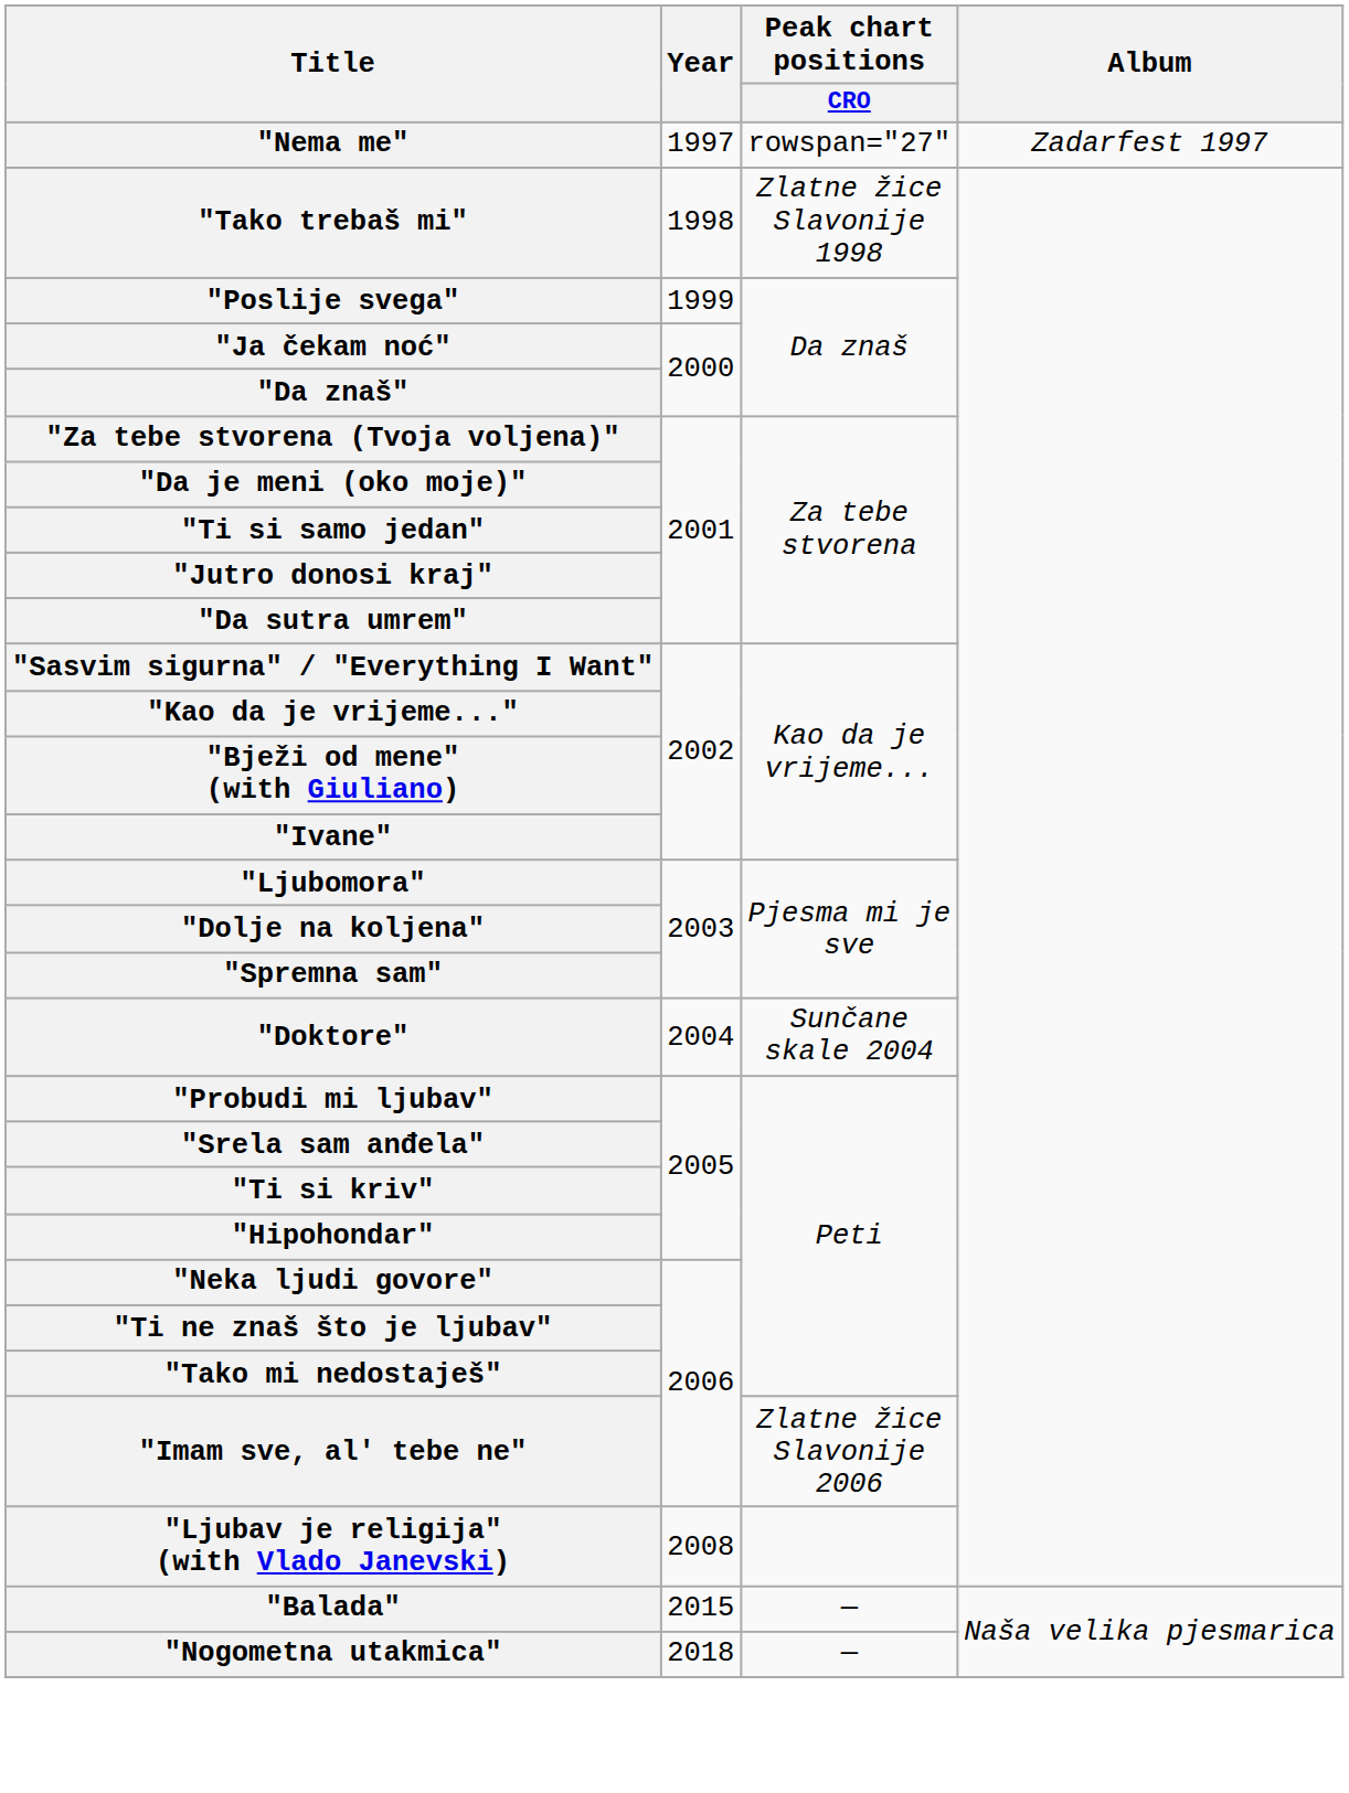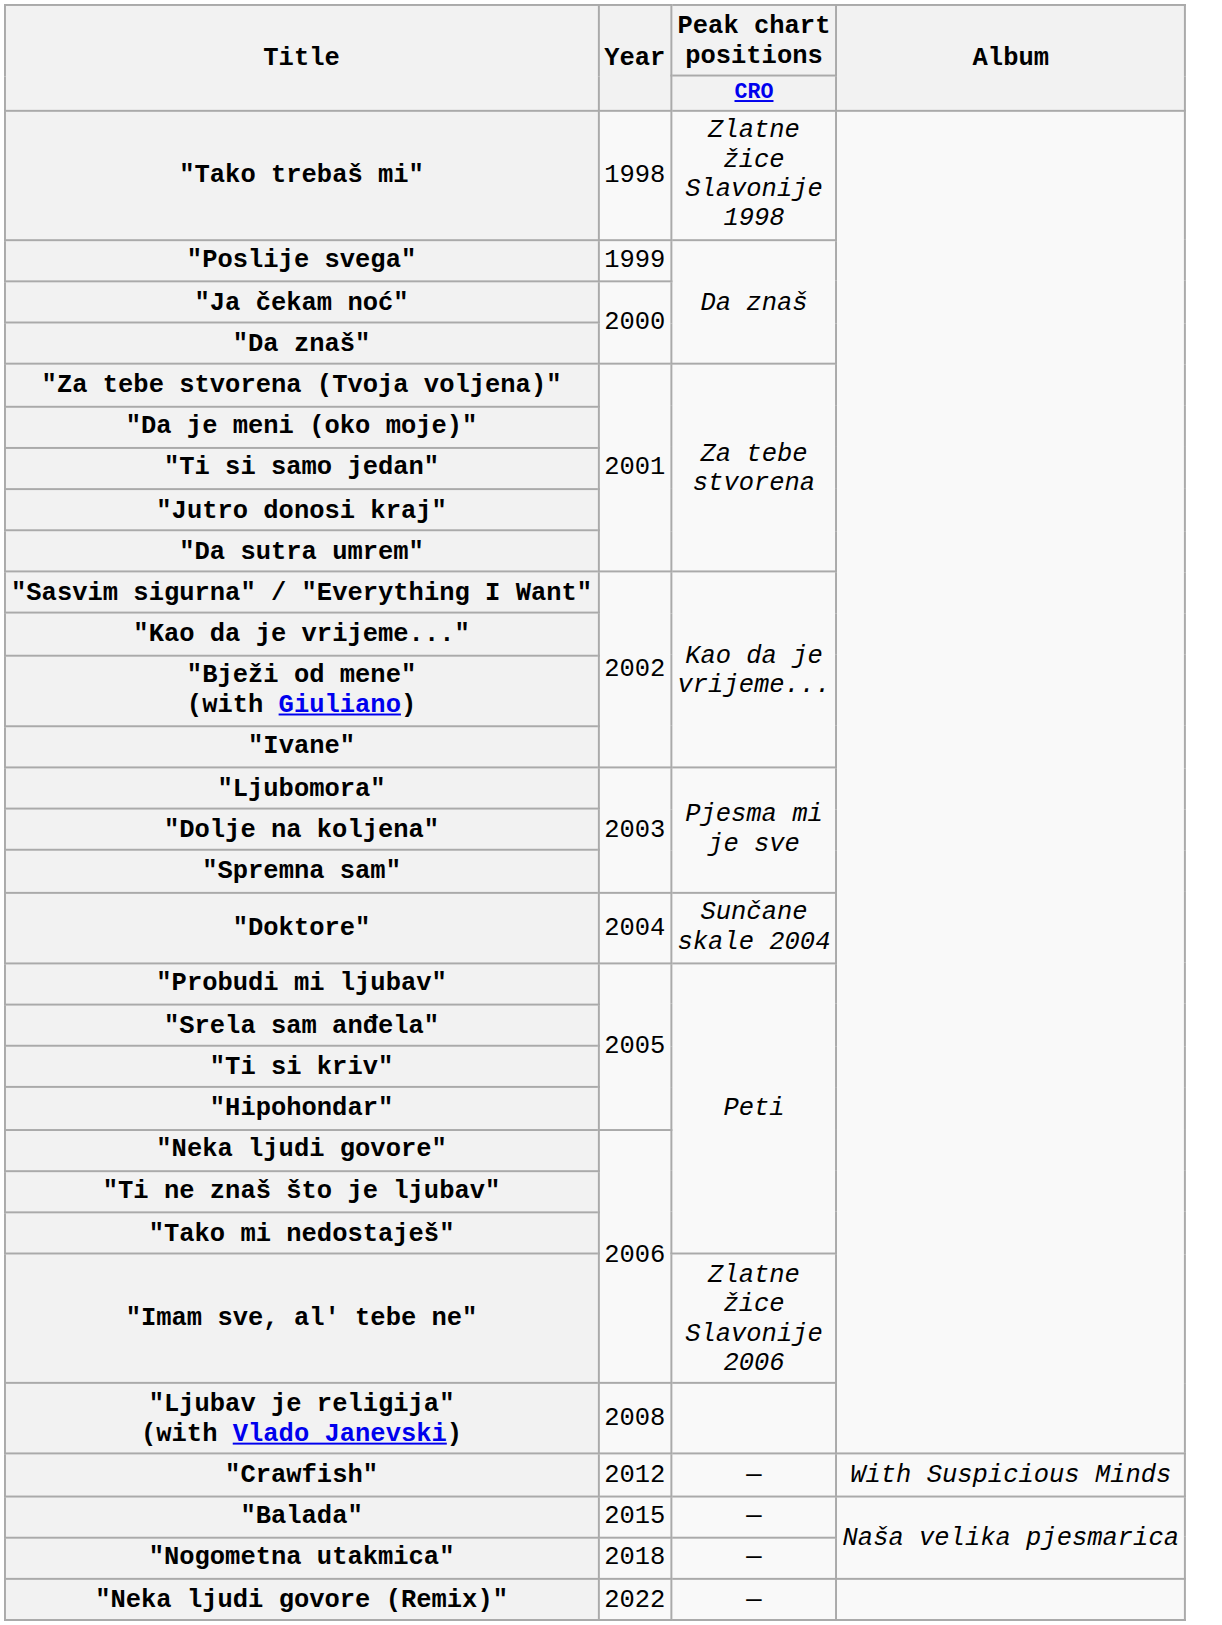- row: "Nema me" | 1997 | rowspan="27" | Zadarfest 1997
+ row: "Crawfish" | 2012 | — | With Suspicious Minds
+ row: "Neka ljudi govore (Remix)" | 2022 | —
